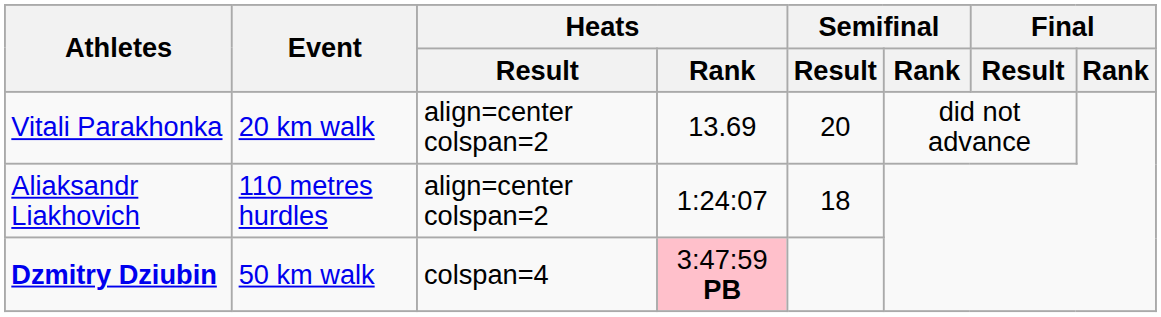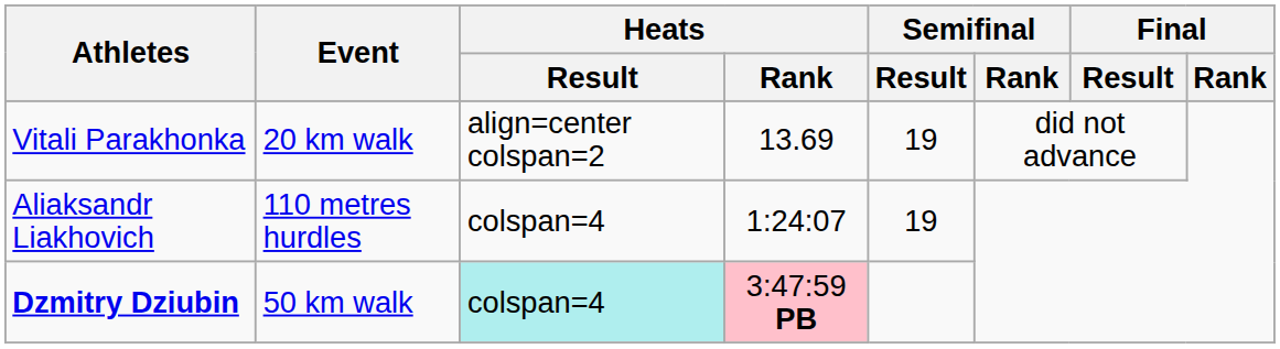Vitali Parakhonka | Semifinal / Result: 20 -> 19
Aliaksandr Liakhovich | Heats / Result: align=center colspan=2 -> colspan=4
Aliaksandr Liakhovich | Semifinal / Result: 18 -> 19
Dzmitry Dziubin | Heats / Result: no background -> paleturquoise background
